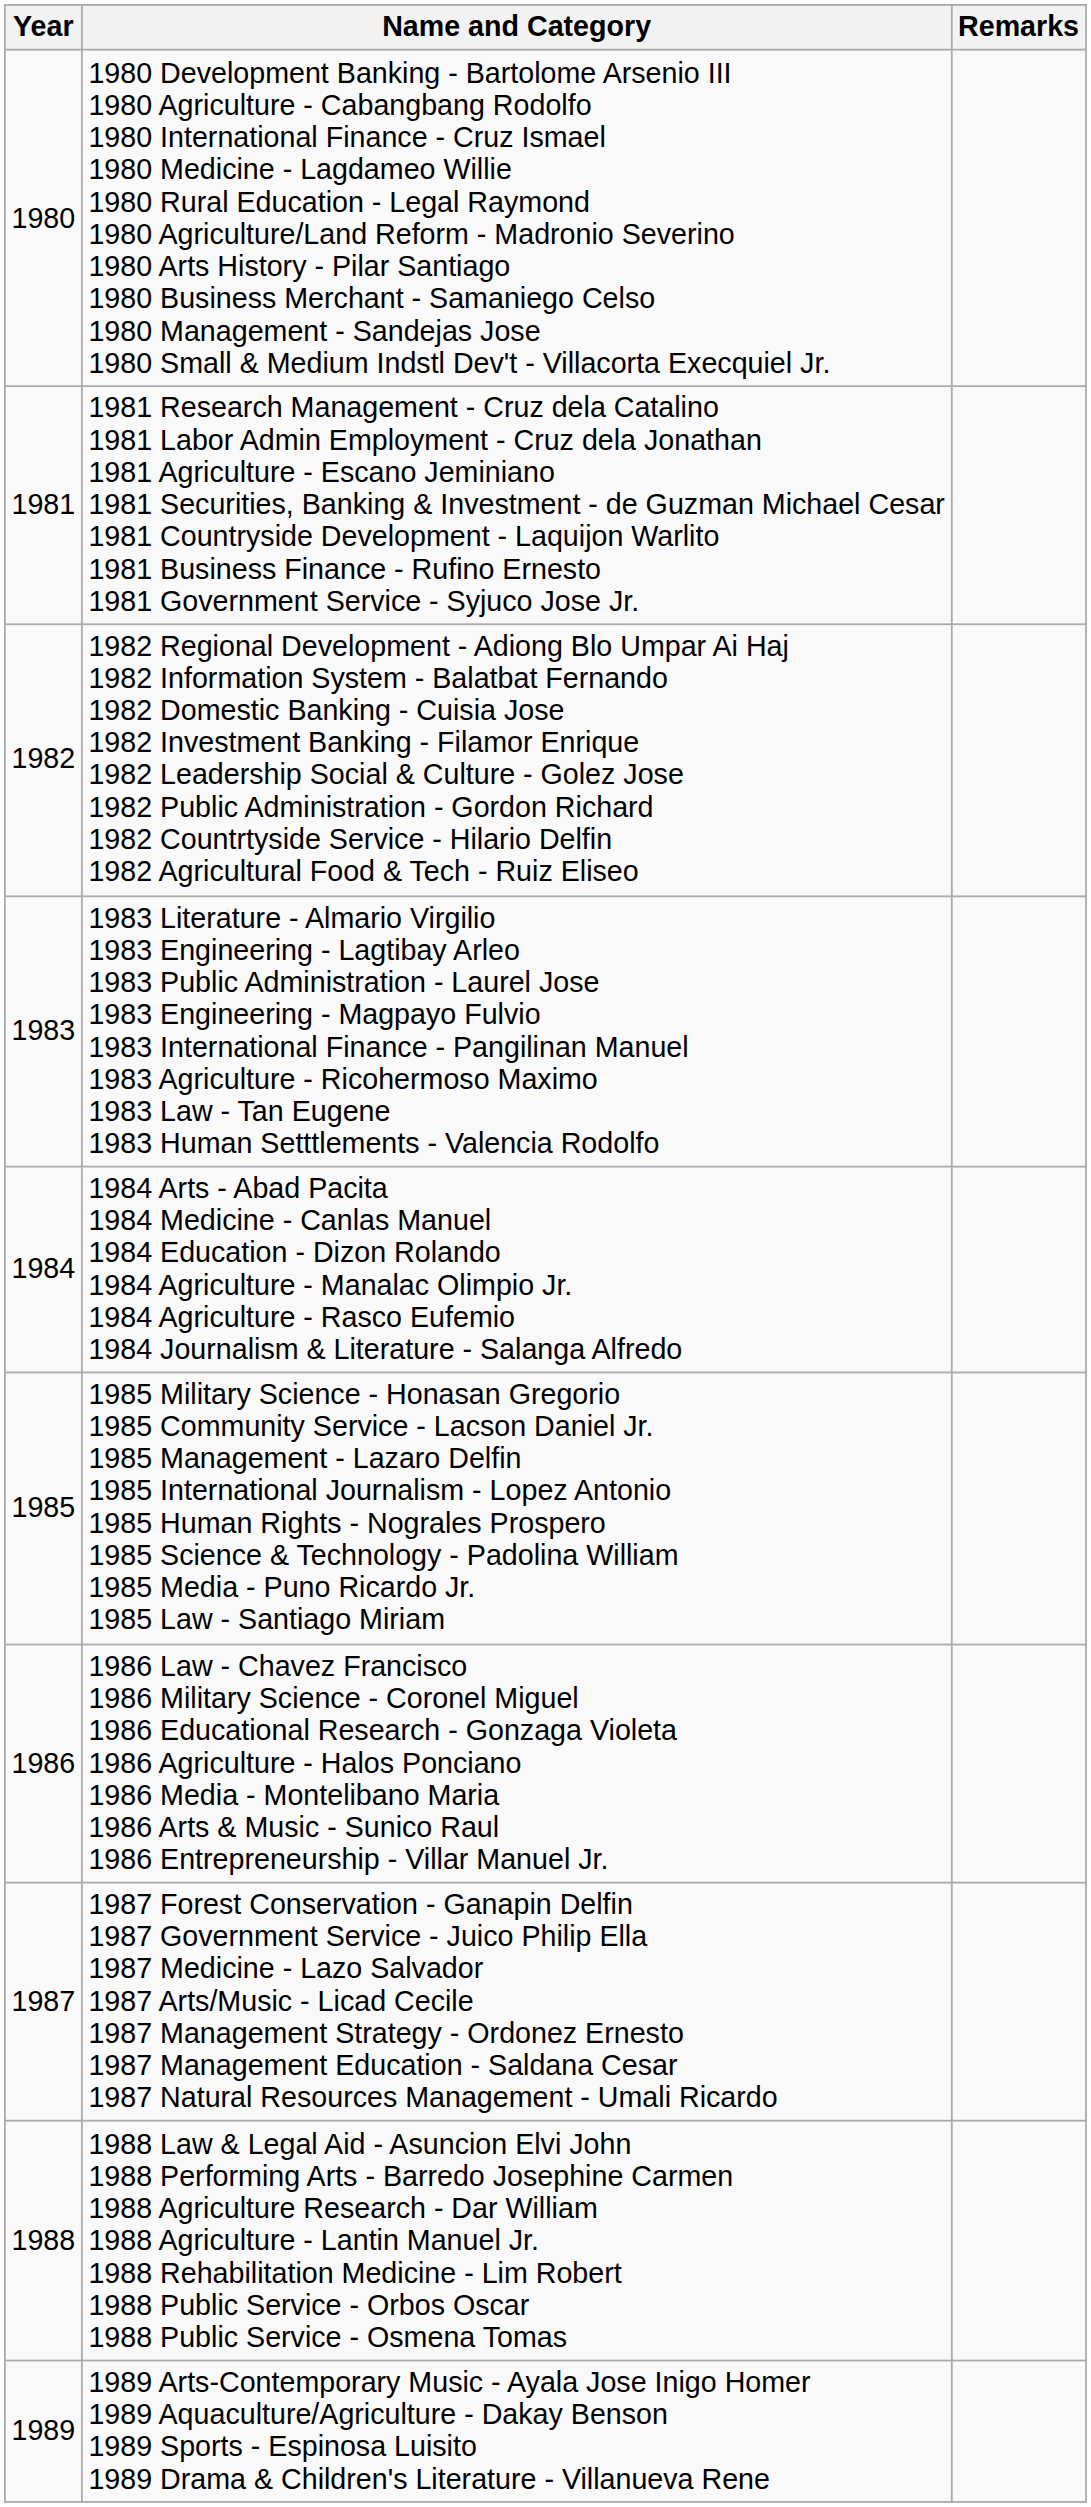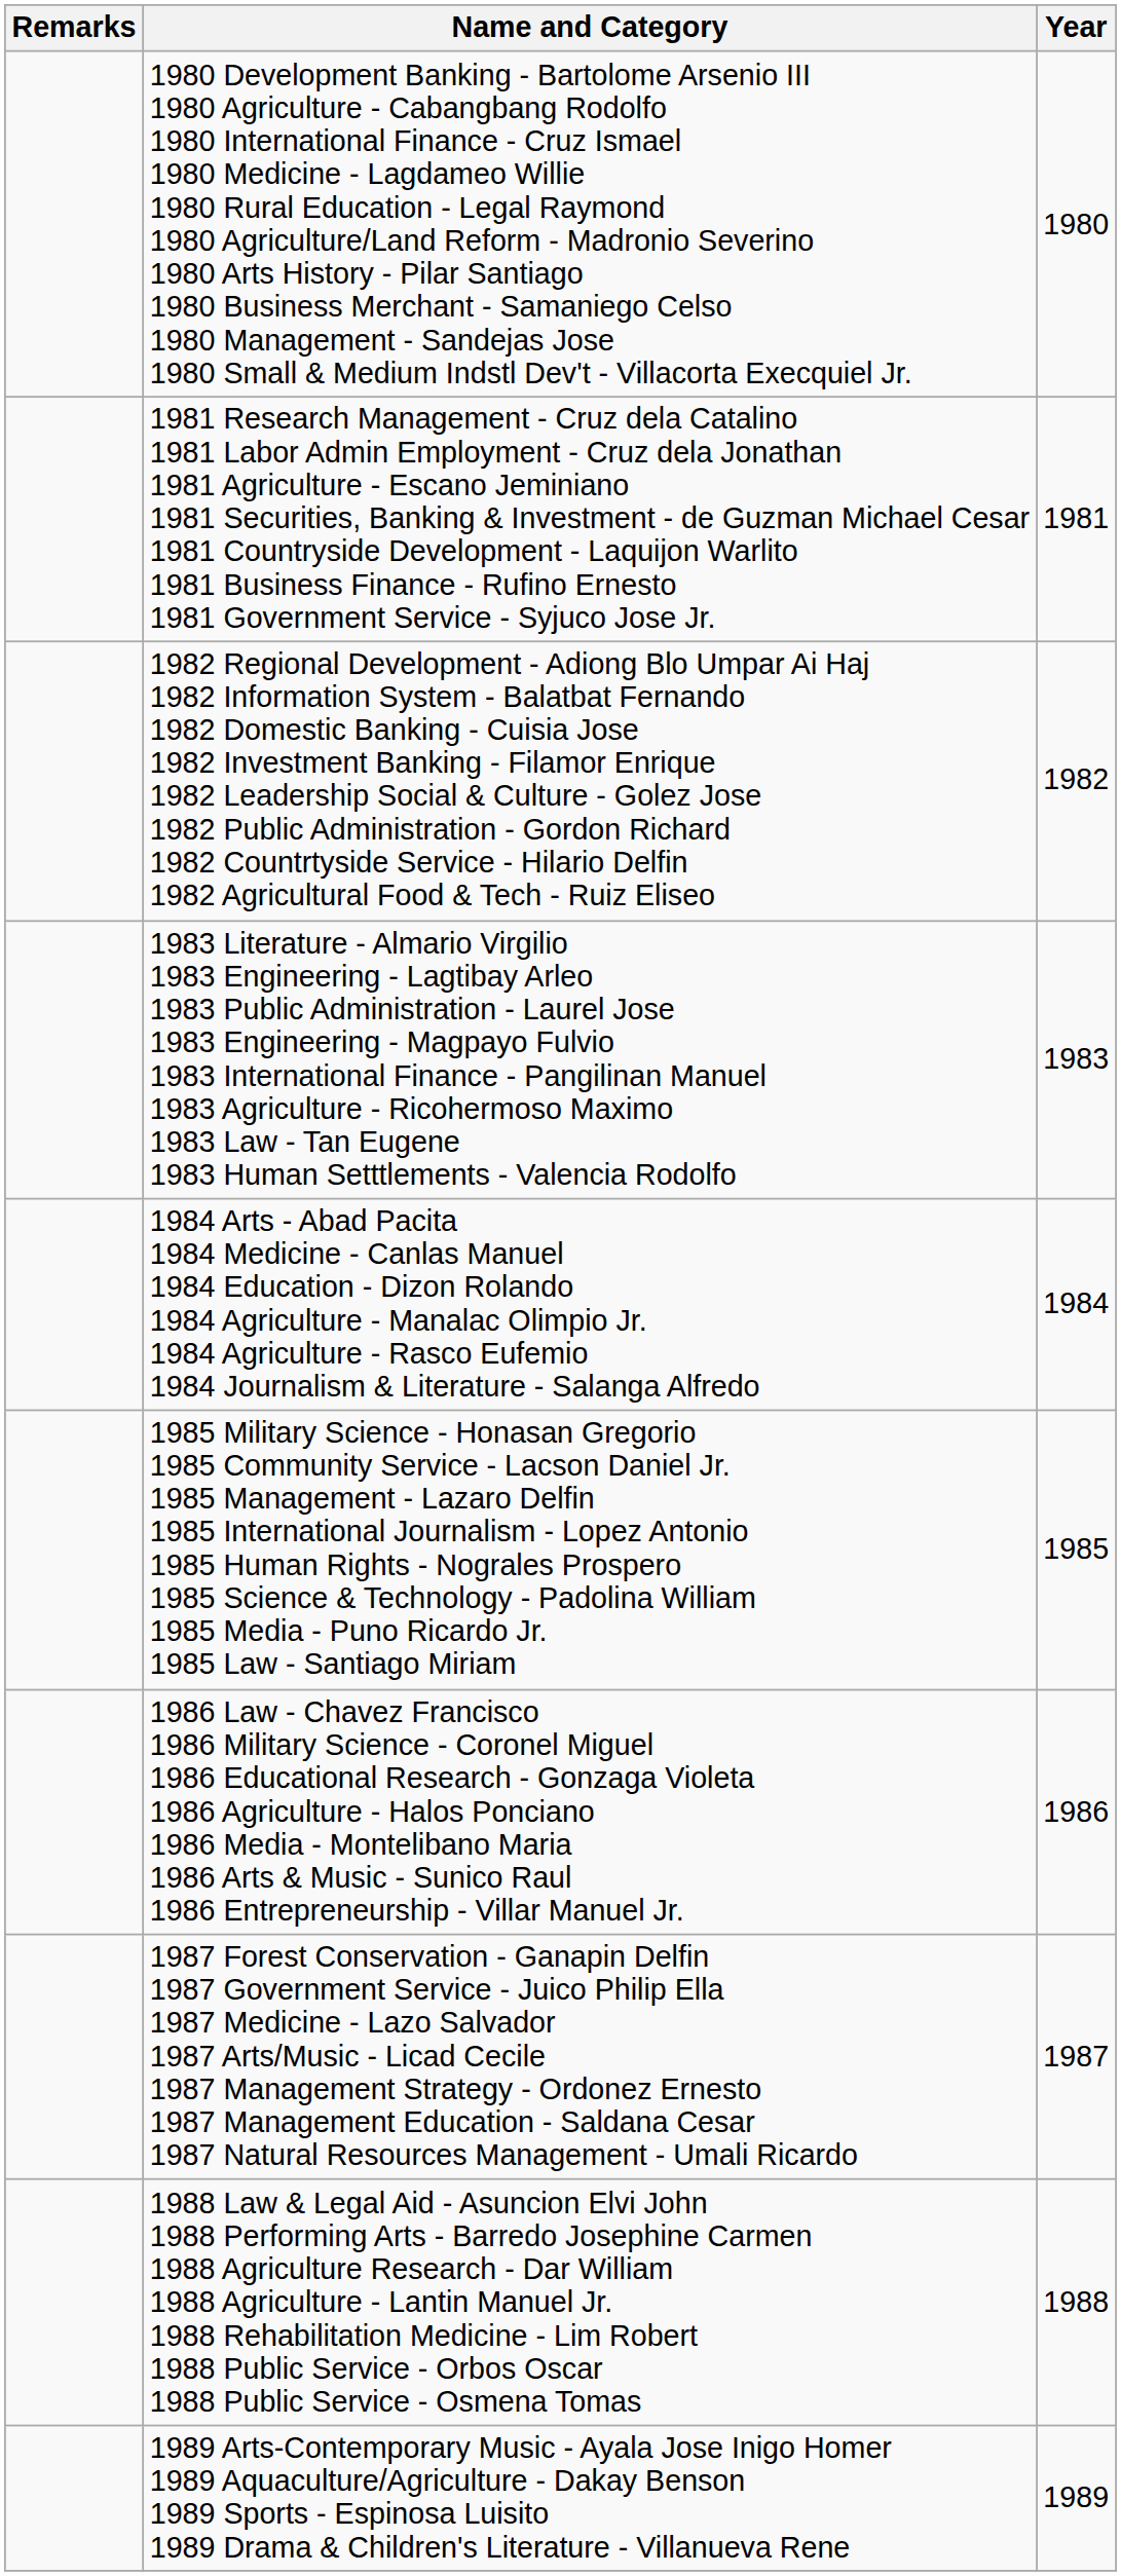columns swapped: Year <-> Remarks
